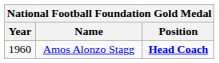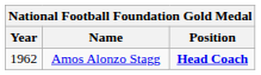Amos Alonzo Stagg | Year: 1960 -> 1962
